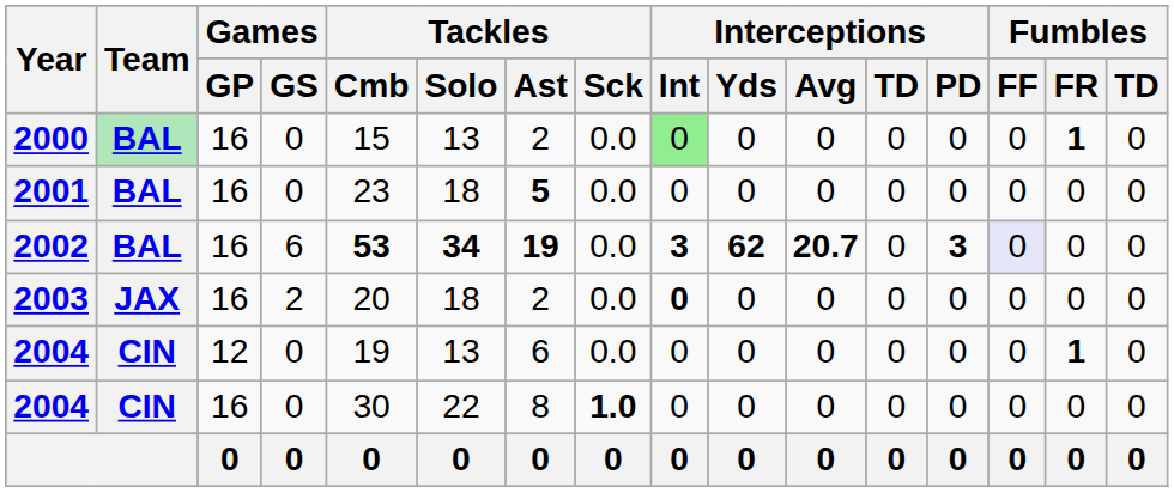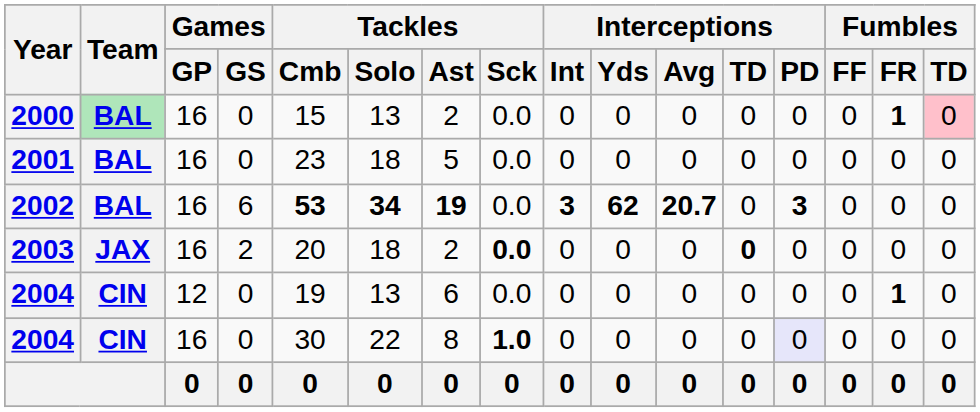2000 | Interceptions / Int: lightgreen background -> no background
2000 | Fumbles / TD: no background -> pink background
2001 | Tackles / Ast: bold -> normal
2002 | Fumbles / FF: lavender background -> no background
2003 | Tackles / Sck: normal -> bold
2003 | Interceptions / Int: bold -> normal
2003 | Interceptions / TD: normal -> bold
2004 / 16 | Interceptions / PD: no background -> lavender background
